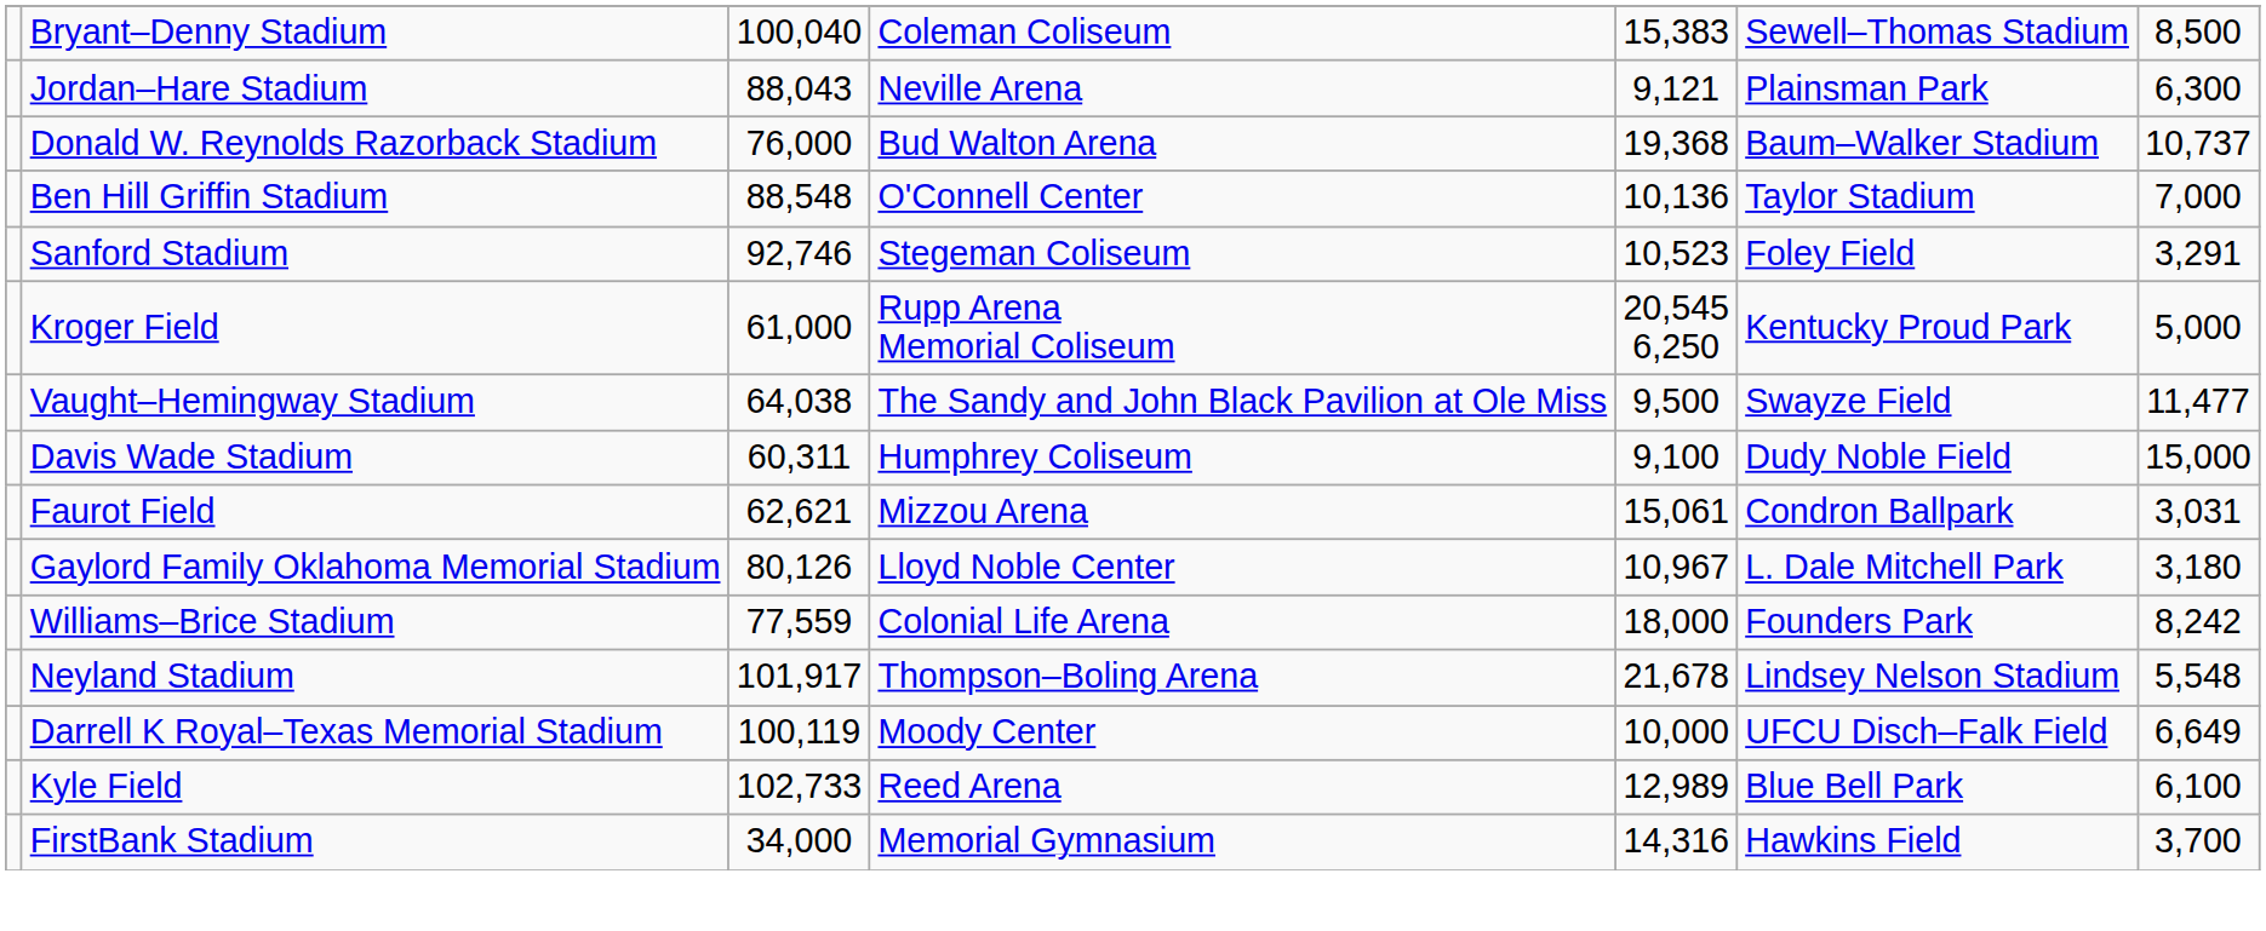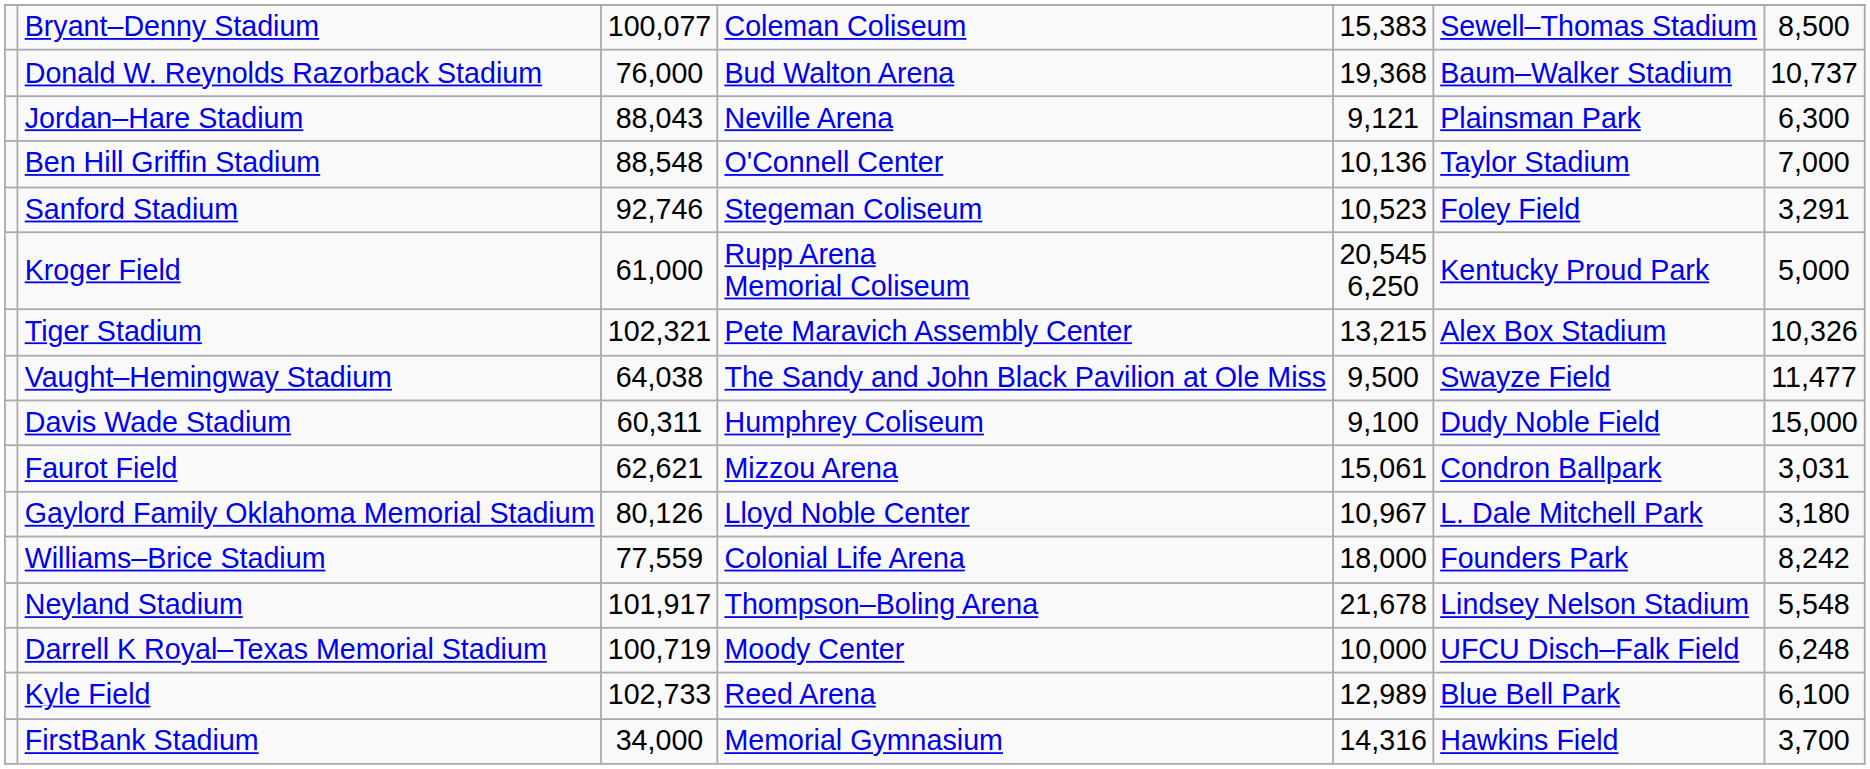Bryant–Denny Stadium | column 3: 100,040 -> 100,077
rows swapped: Donald W. Reynolds Razorback Stadium <-> Jordan–Hare Stadium
+ row: Tiger Stadium | 102,321 | Pete Maravich Assembly Center | 13,215 | Alex Box Stadium | 10,326
Darrell K Royal–Texas Memorial Stadium | column 3: 100,119 -> 100,719
Darrell K Royal–Texas Memorial Stadium | column 7: 6,649 -> 6,248
